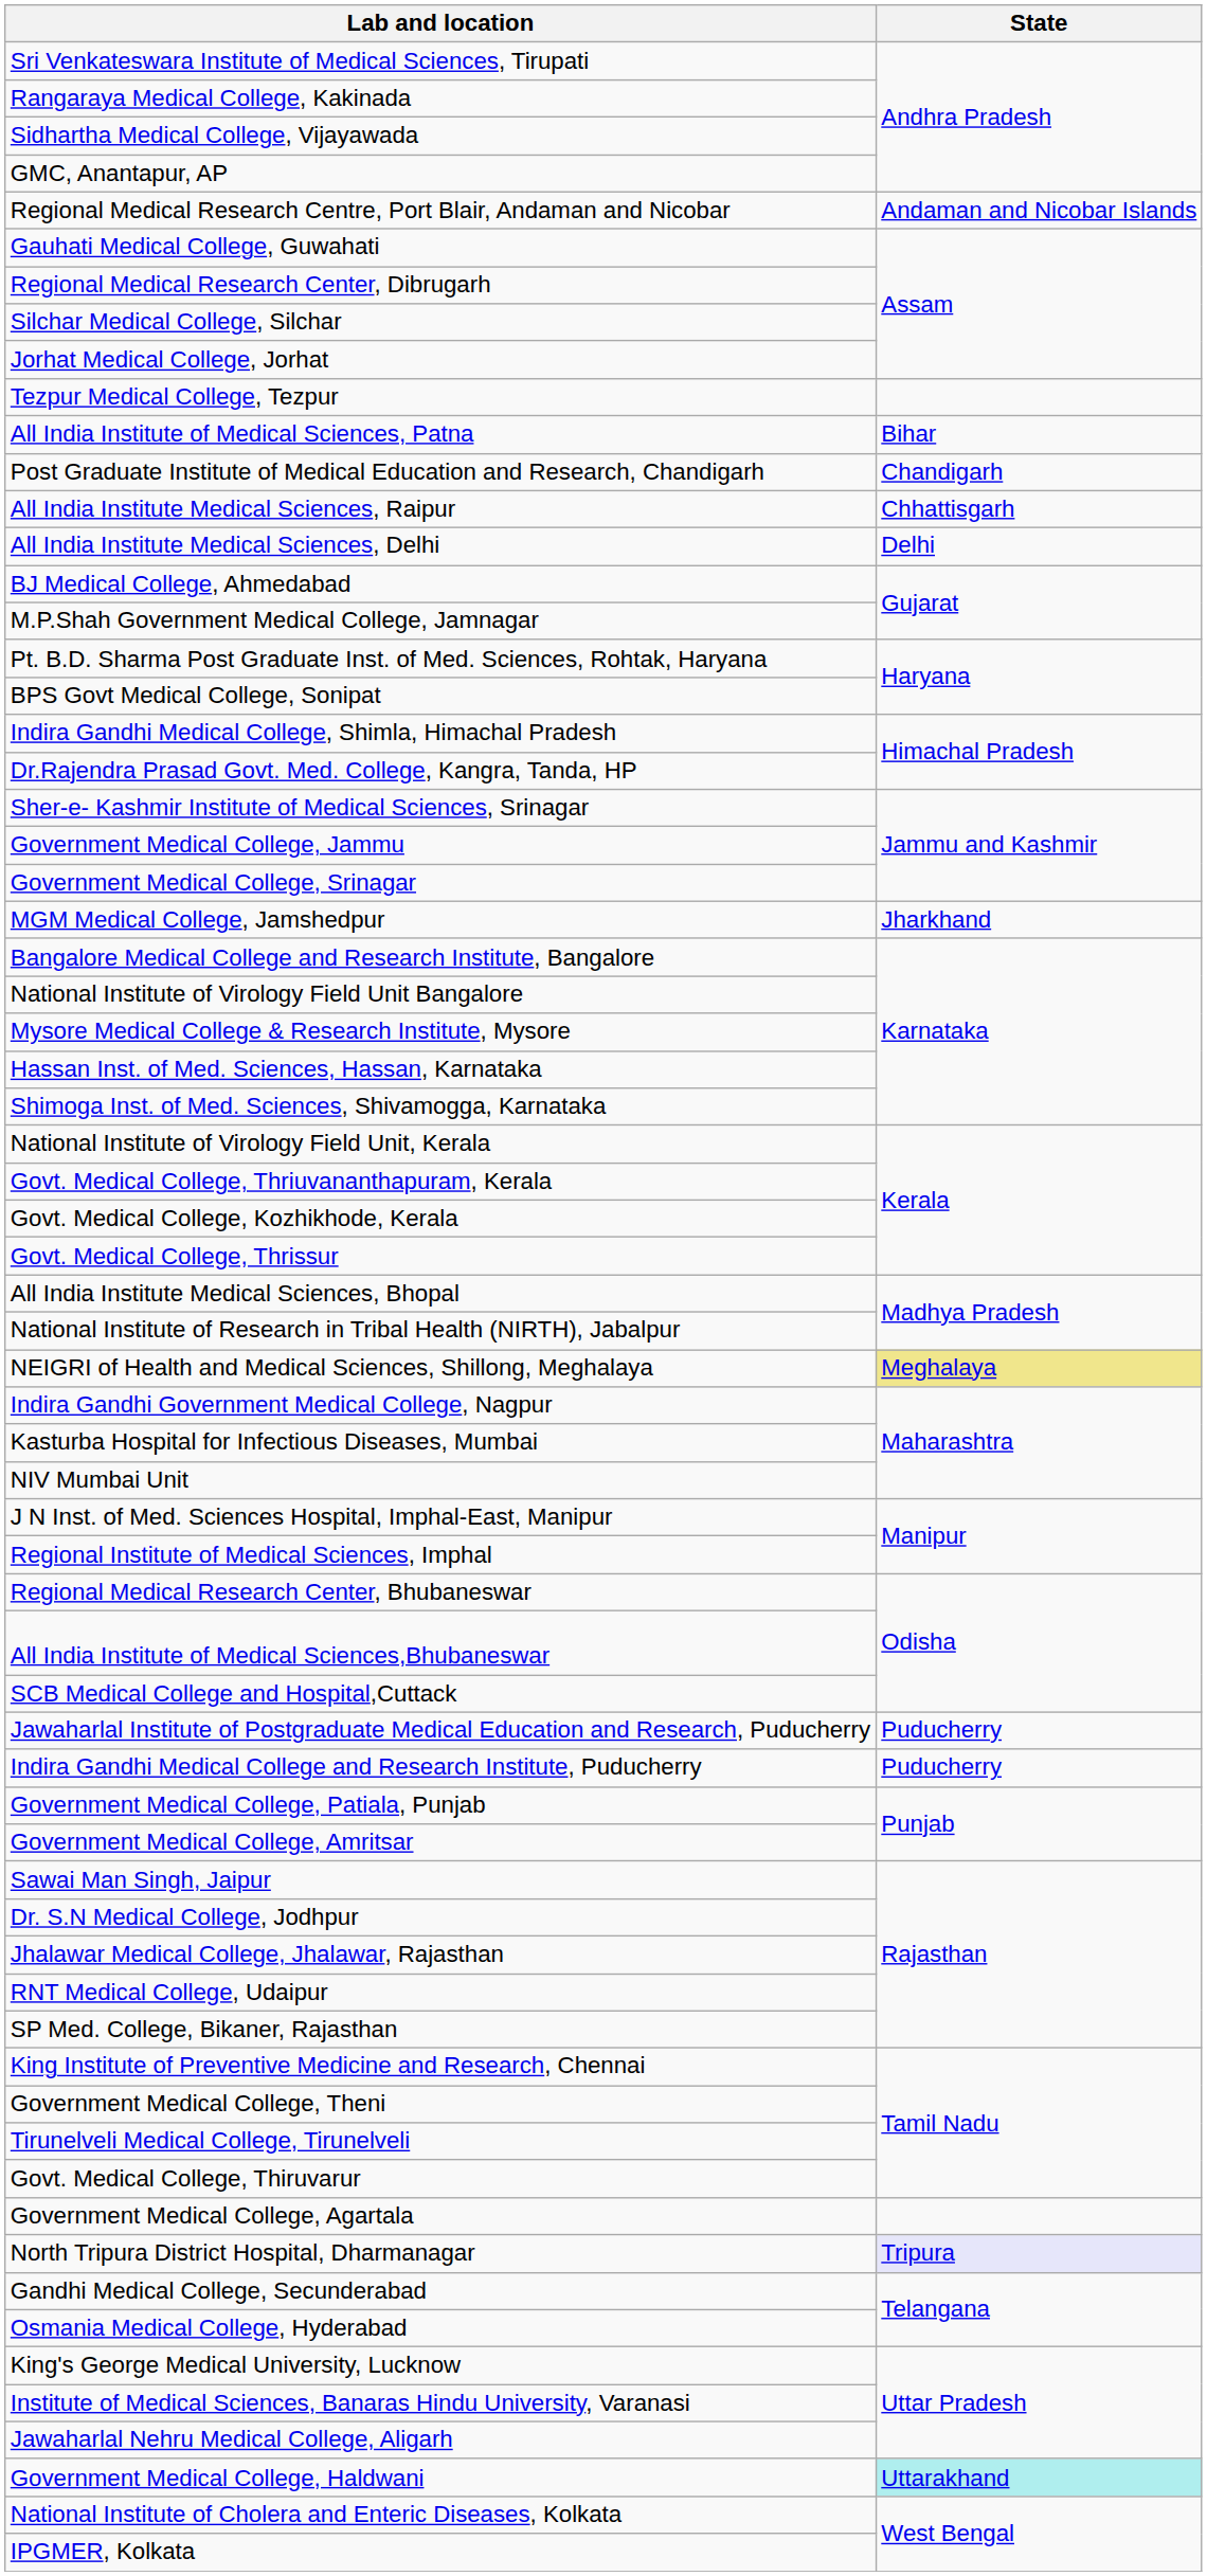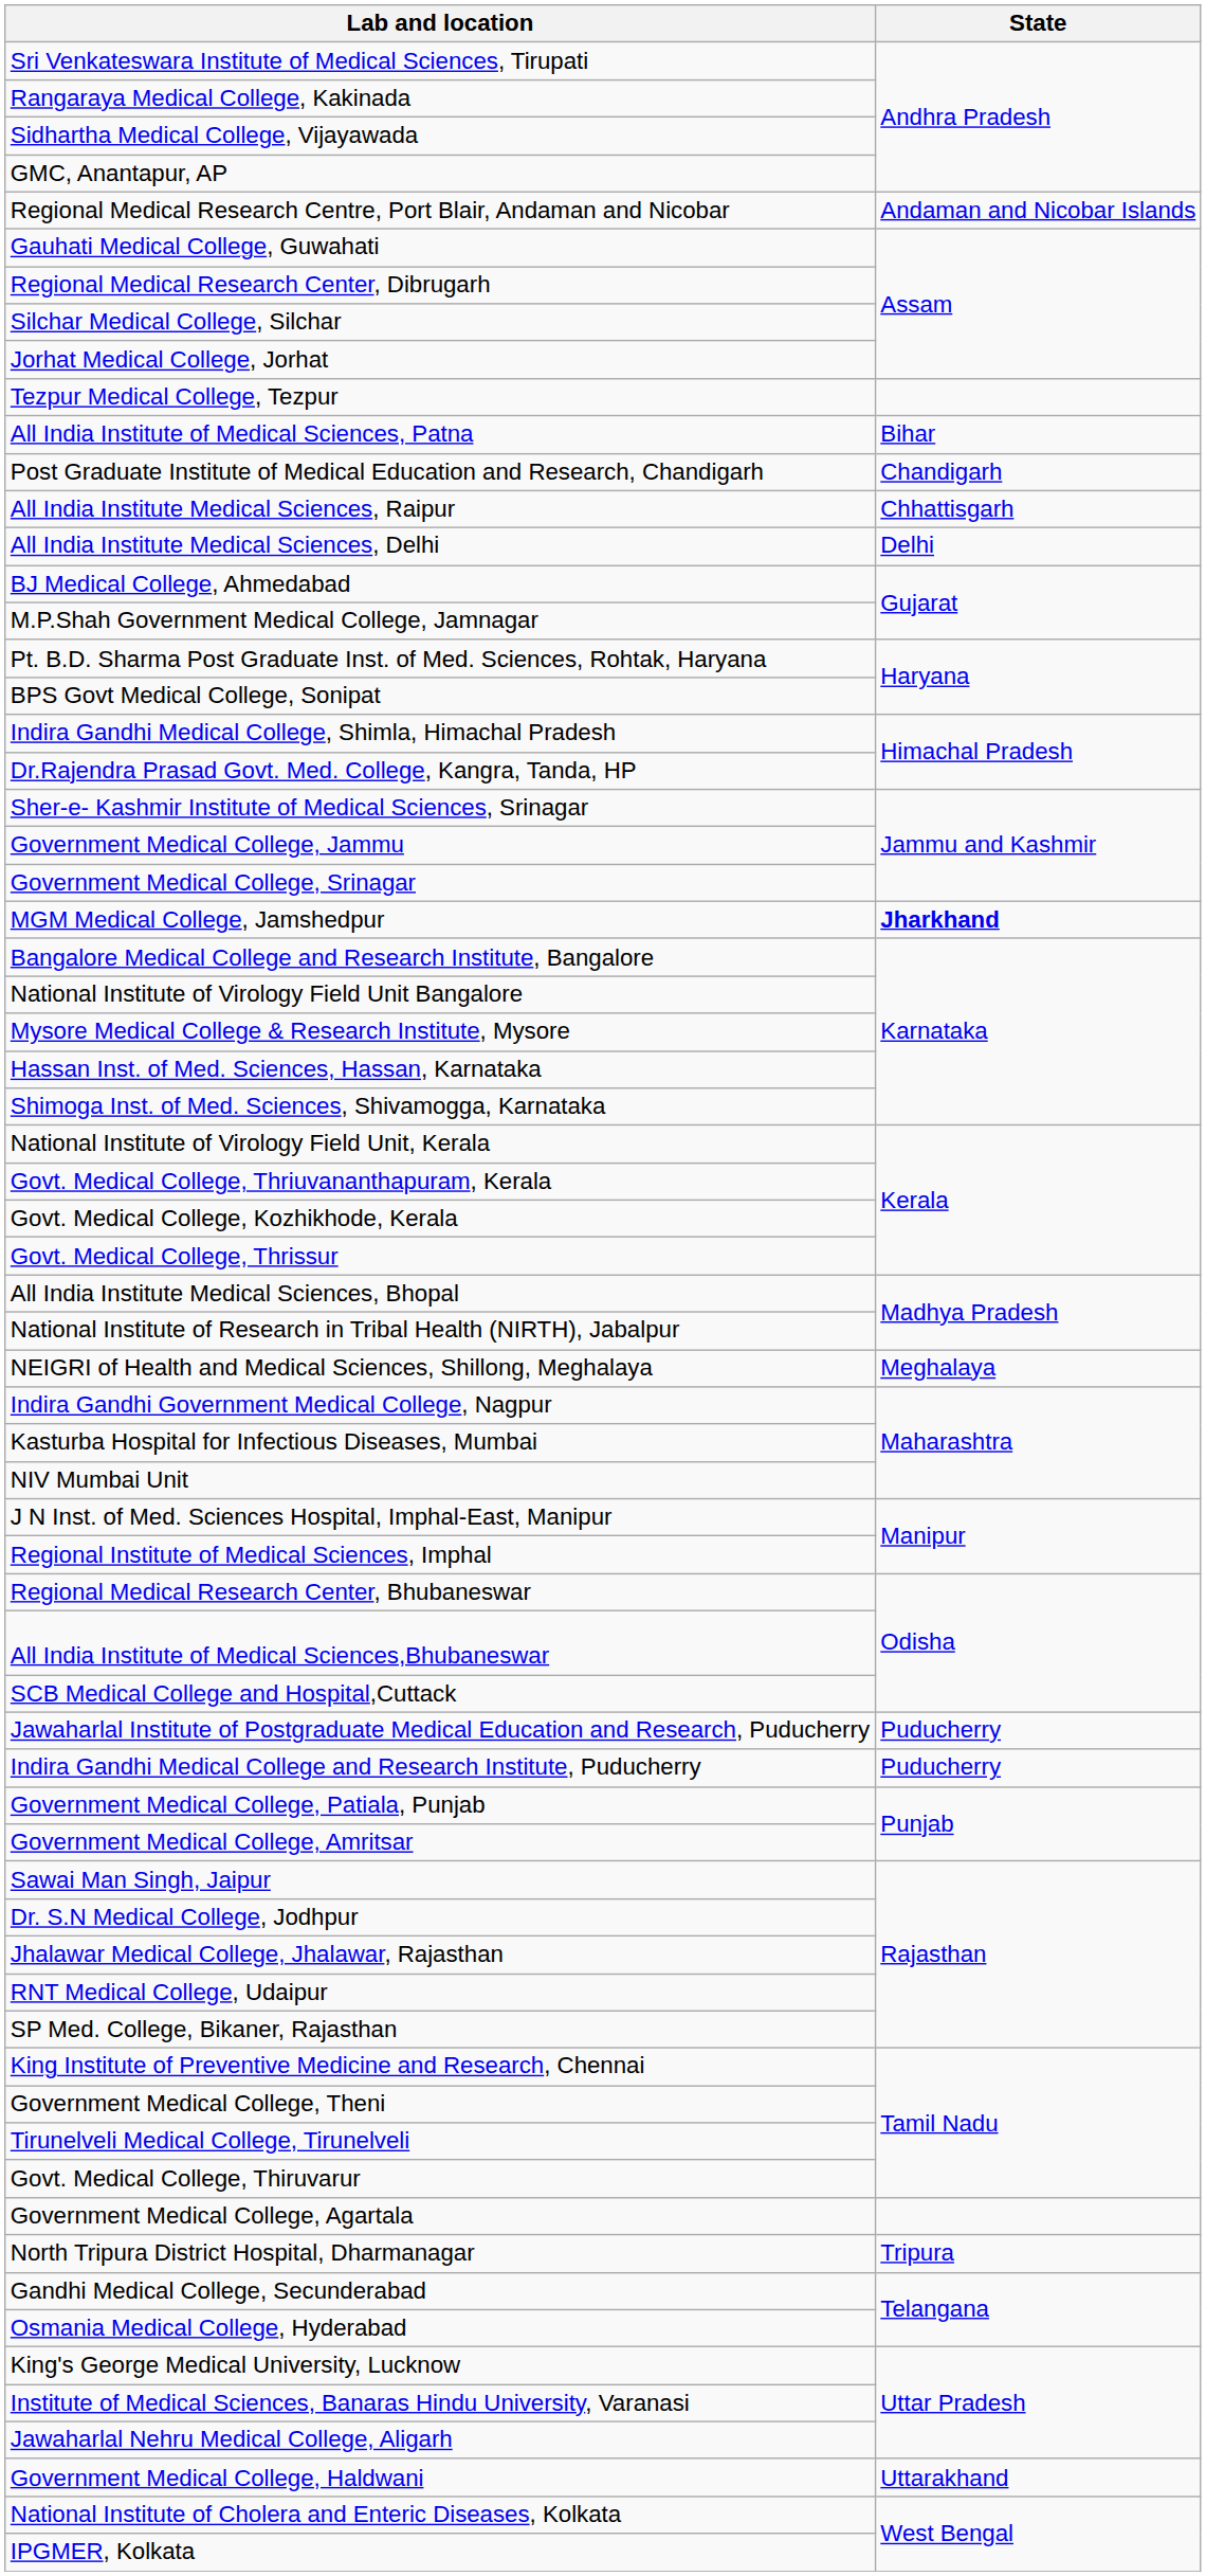MGM Medical College, Jamshedpur | State: normal -> bold
NEIGRI of Health and Medical Sciences, Shillong, Meghalaya | State: khaki background -> no background
North Tripura District Hospital, Dharmanagar | State: lavender background -> no background
Government Medical College, Haldwani | State: paleturquoise background -> no background
